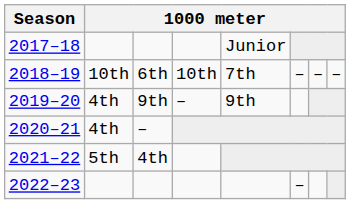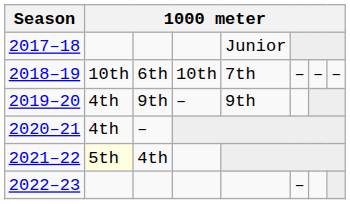2021–22 | column 2: no background -> lightyellow background
